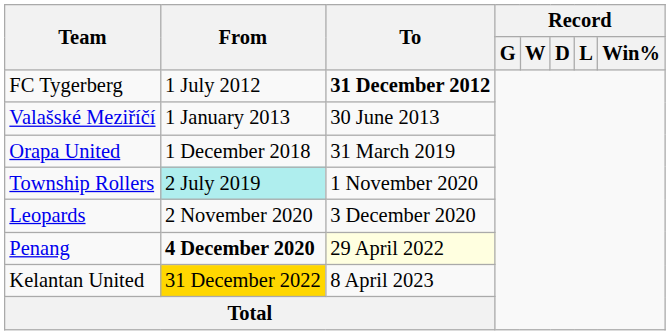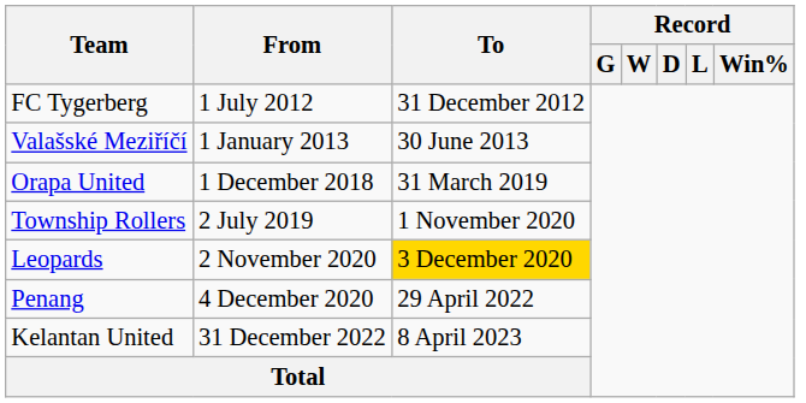FC Tygerberg | To: bold -> normal
Township Rollers | From: paleturquoise background -> no background
Leopards | To: no background -> gold background
Penang | From: bold -> normal
Penang | To: lightyellow background -> no background
Kelantan United | From: gold background -> no background
